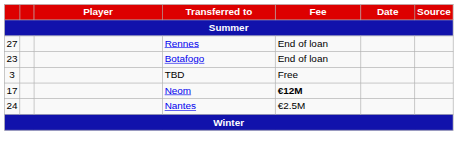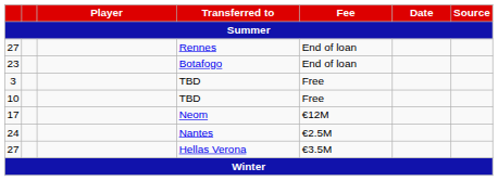+ row: 10 | TBD | Free
17 | Fee: bold -> normal
+ row: 27 | Hellas Verona | €3.5M
